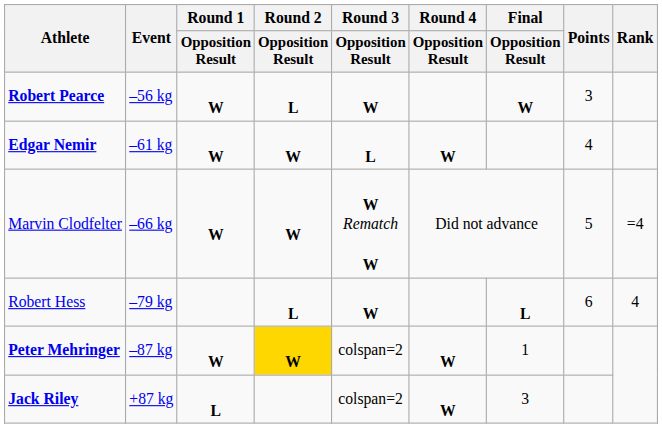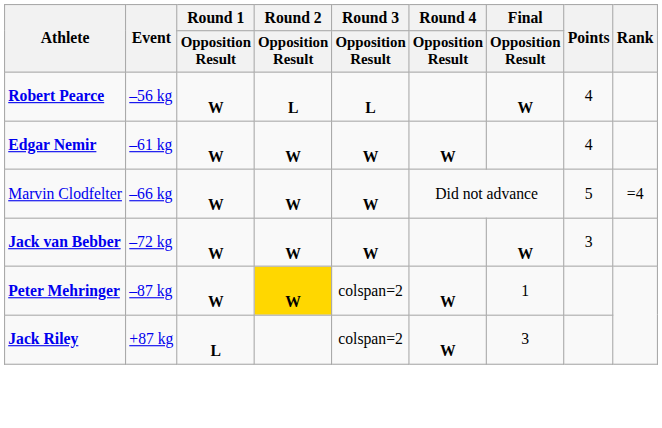Robert Pearce | Round 3 / Opposition Result: W -> L
Robert Pearce | Points: 3 -> 4
Edgar Nemir | Round 3 / Opposition Result: L -> W
Marvin Clodfelter | Round 3 / Opposition Result: W Rematch W -> W
+ row: Jack van Bebber | –72 kg | W | W | W | W | 3
- row: Robert Hess | –79 kg | L | W | L | 6 | 4
